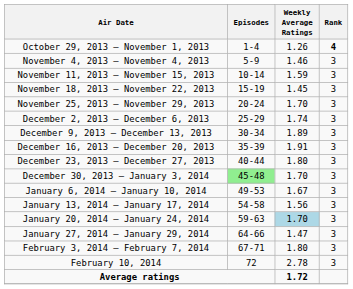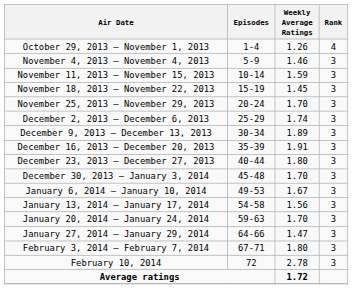October 29, 2013 – November 1, 2013 | Rank: bold -> normal
December 30, 2013 – January 3, 2014 | Episodes: lightgreen background -> no background
January 20, 2014 – January 24, 2014 | Weekly Average Ratings: lightblue background -> no background
